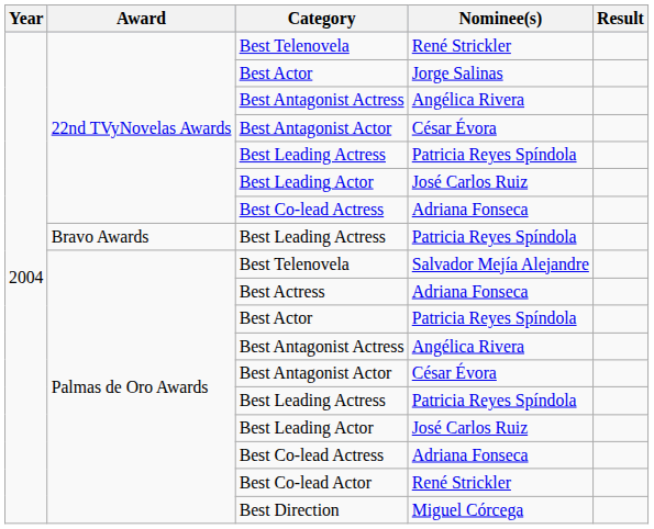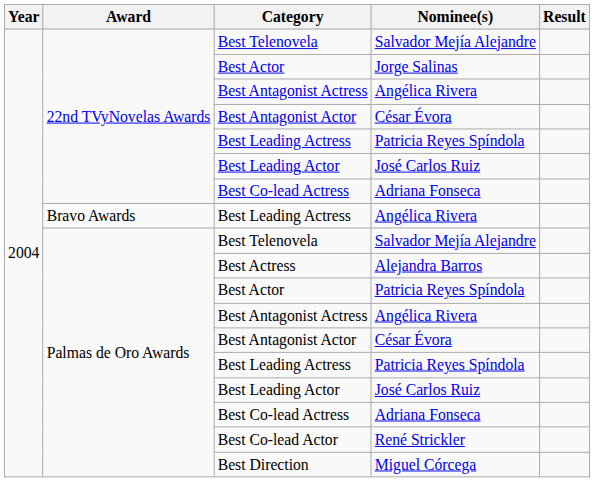22nd TVyNovelas Awards / Best Telenovela | Nominee(s): René Strickler -> Salvador Mejía Alejandre
Bravo Awards / Best Leading Actress | Nominee(s): Patricia Reyes Spíndola -> Angélica Rivera
Best Actress | Nominee(s): Adriana Fonseca -> Alejandra Barros
